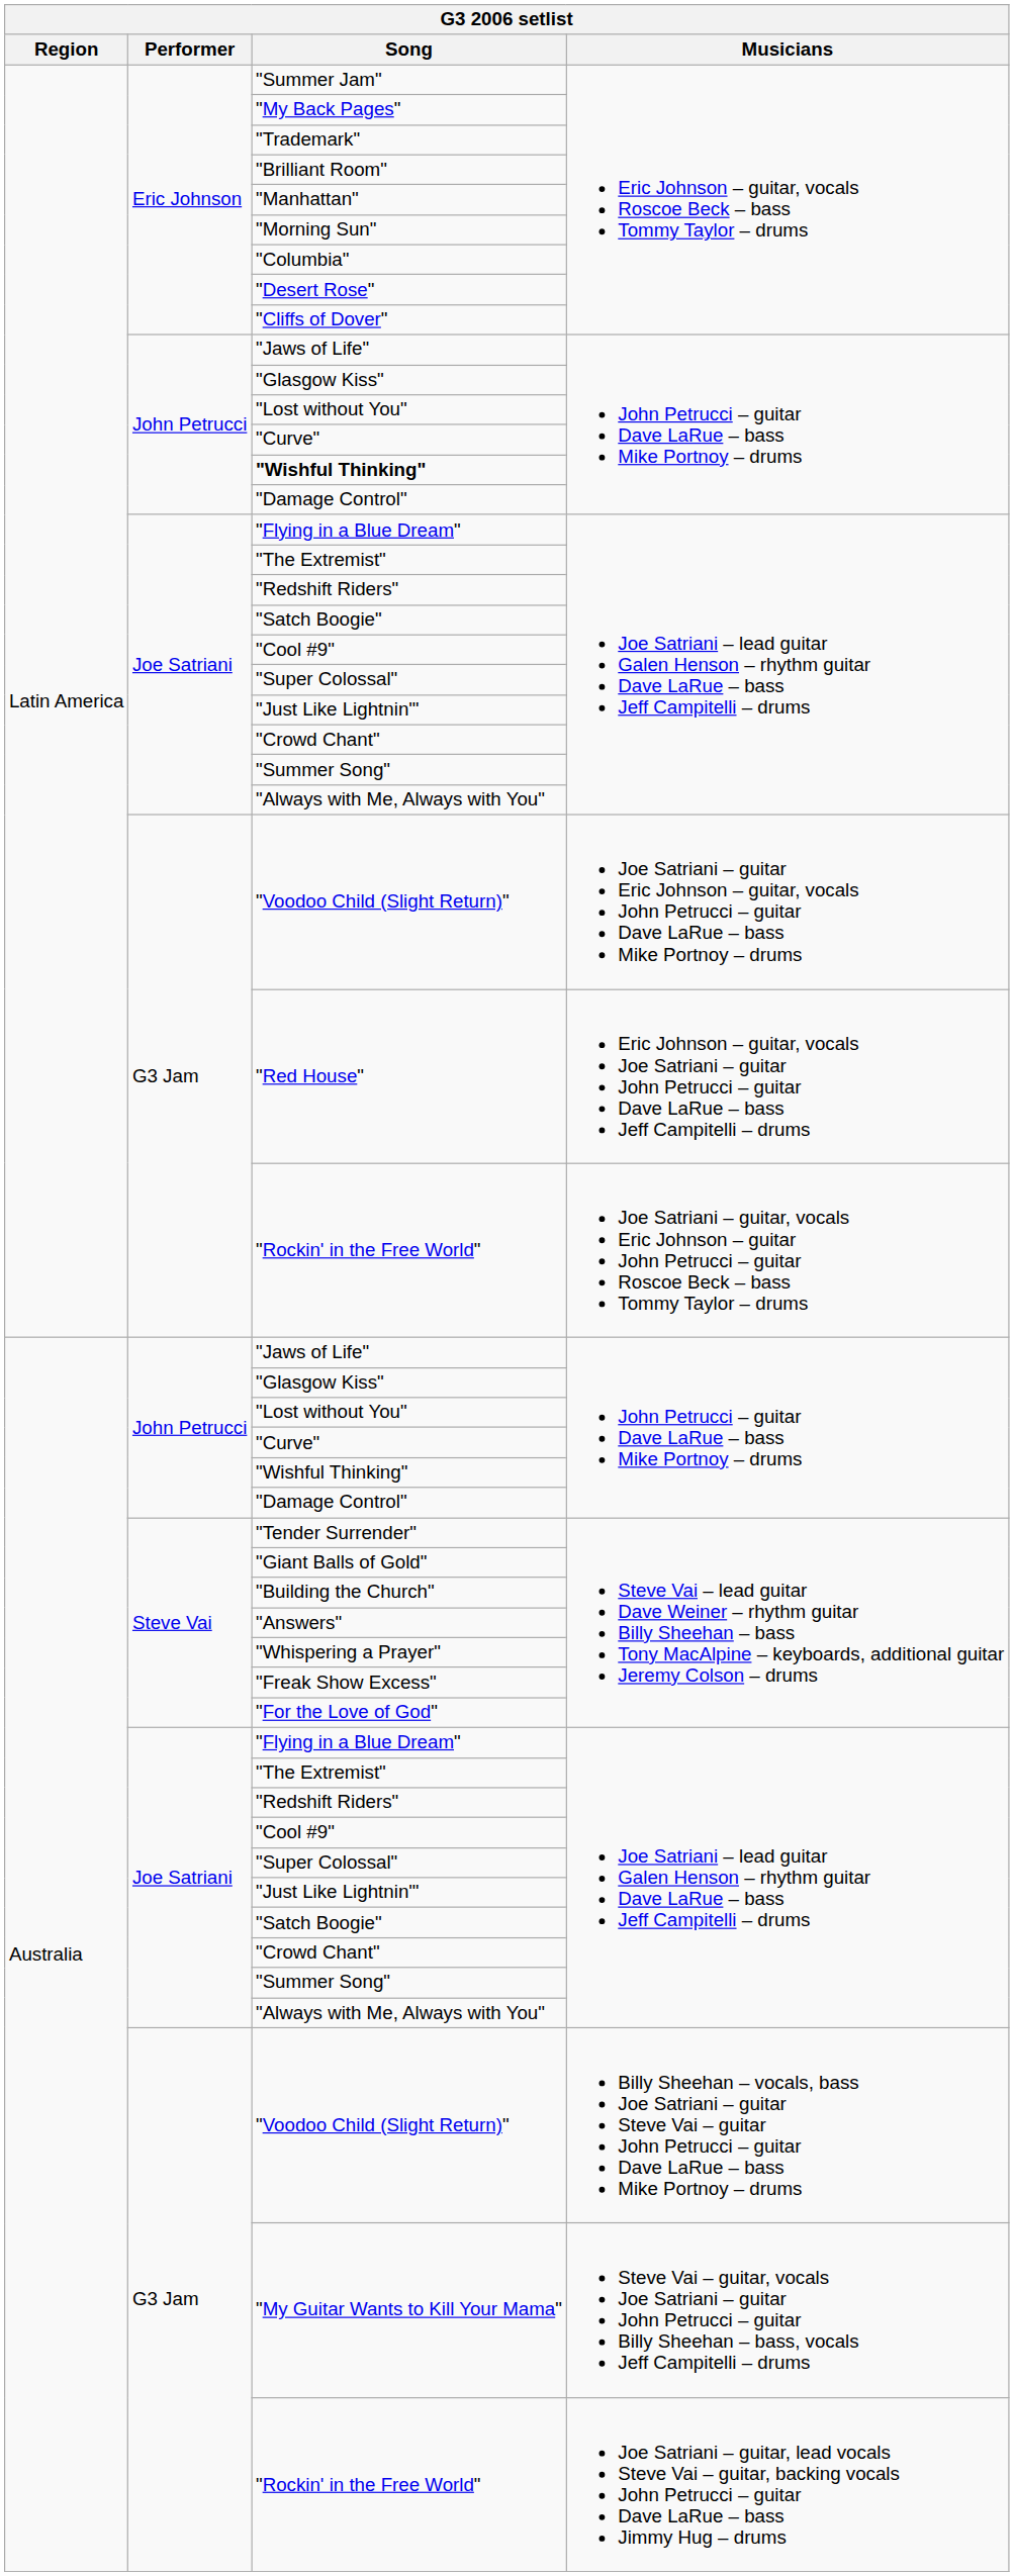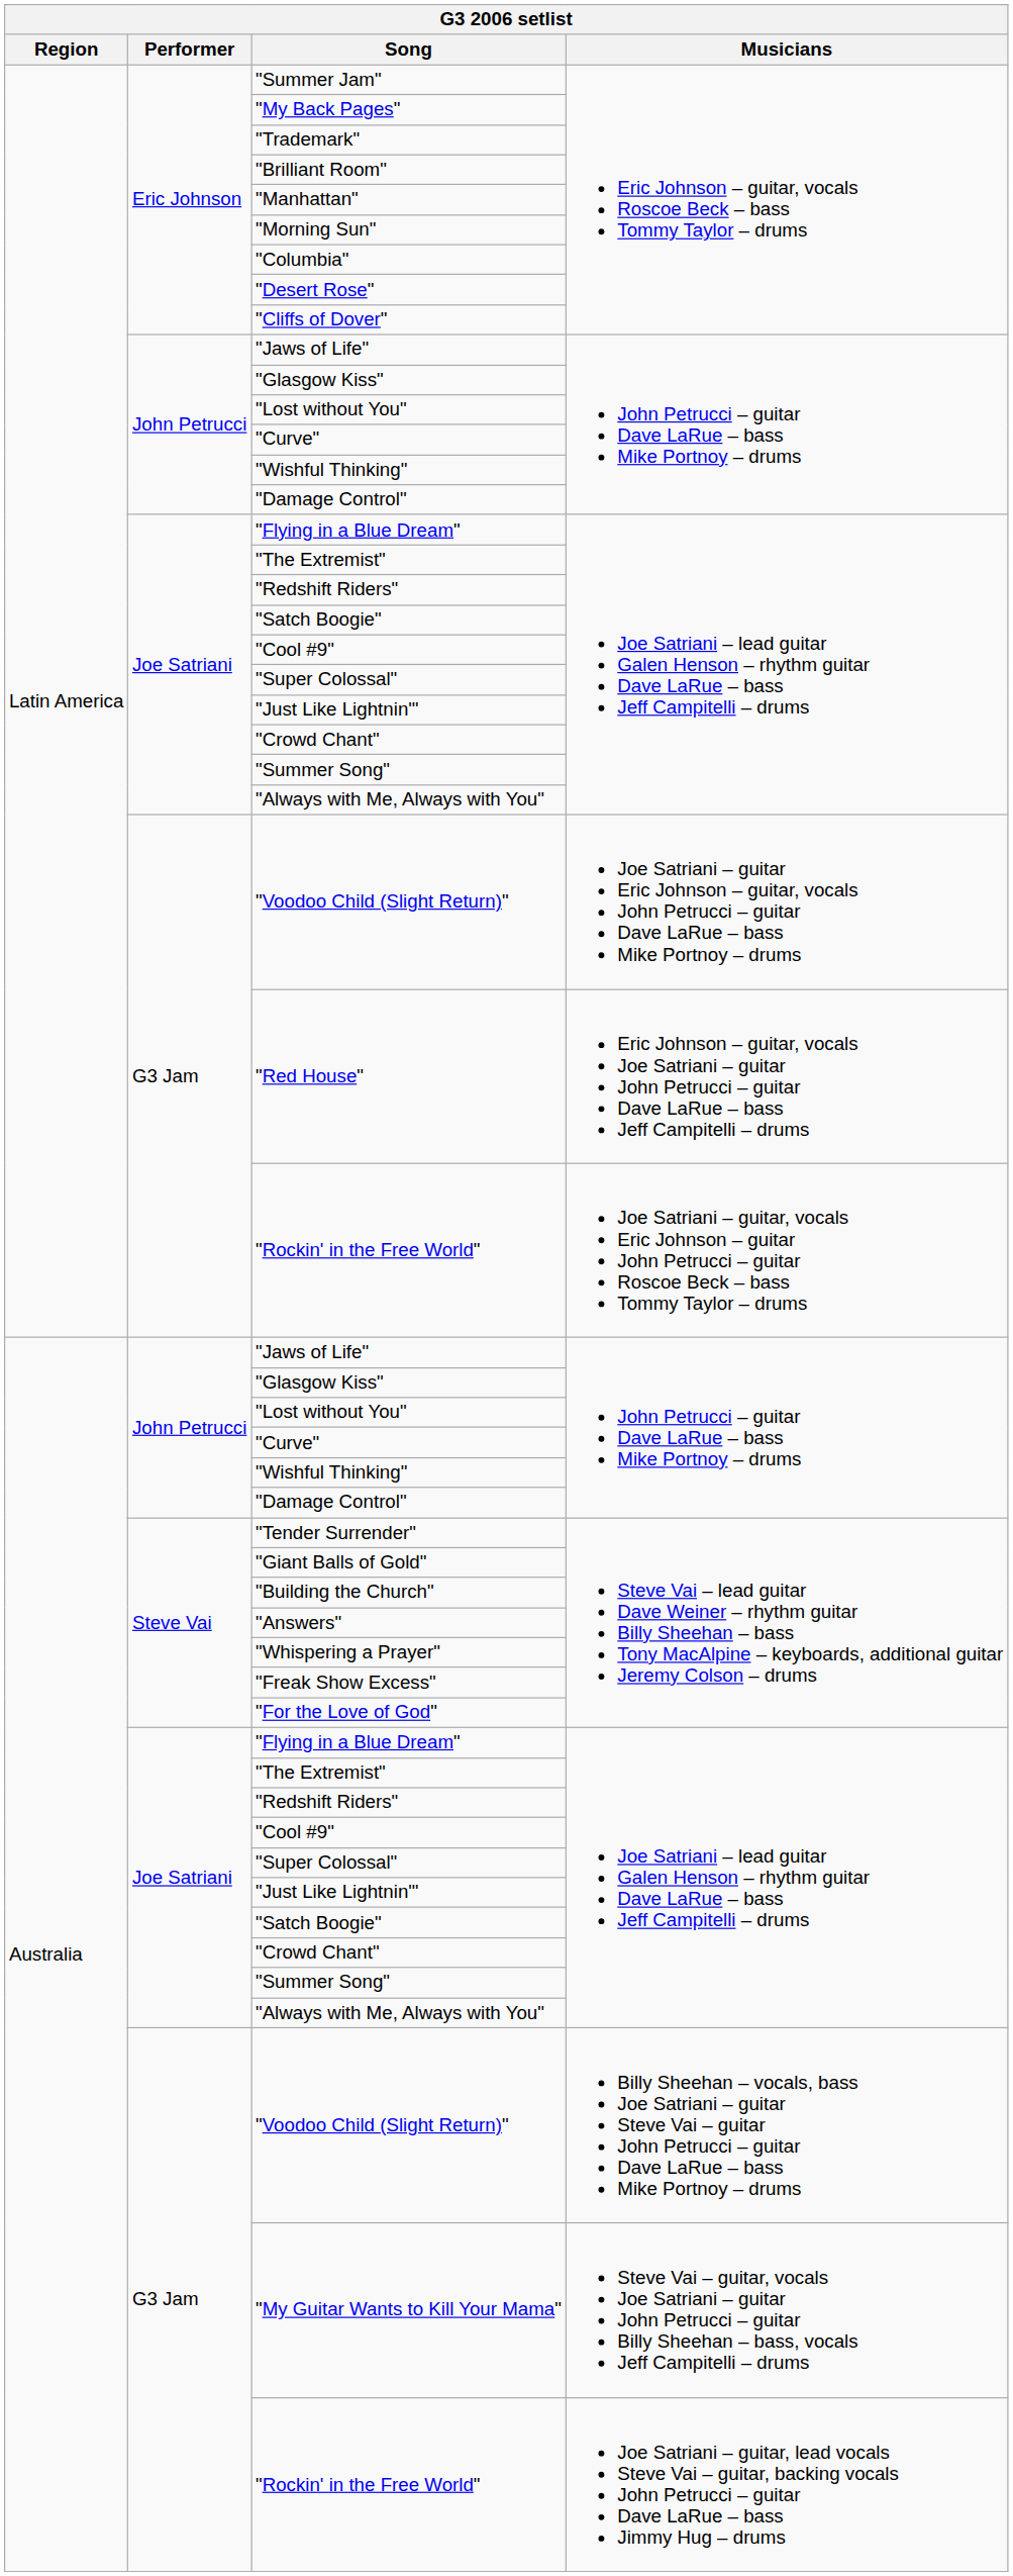Latin America / "Wishful Thinking" | Song: bold -> normal
